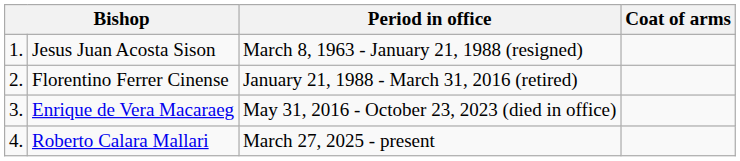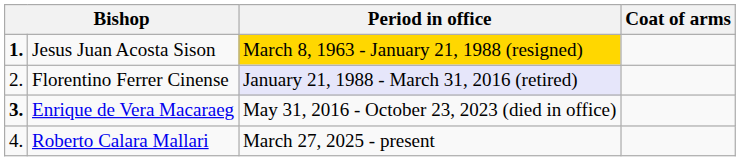Jesus Juan Acosta Sison | column 1: normal -> bold
Jesus Juan Acosta Sison | Period in office: no background -> gold background
Florentino Ferrer Cinense | Period in office: no background -> lavender background
Enrique de Vera Macaraeg | column 1: normal -> bold
